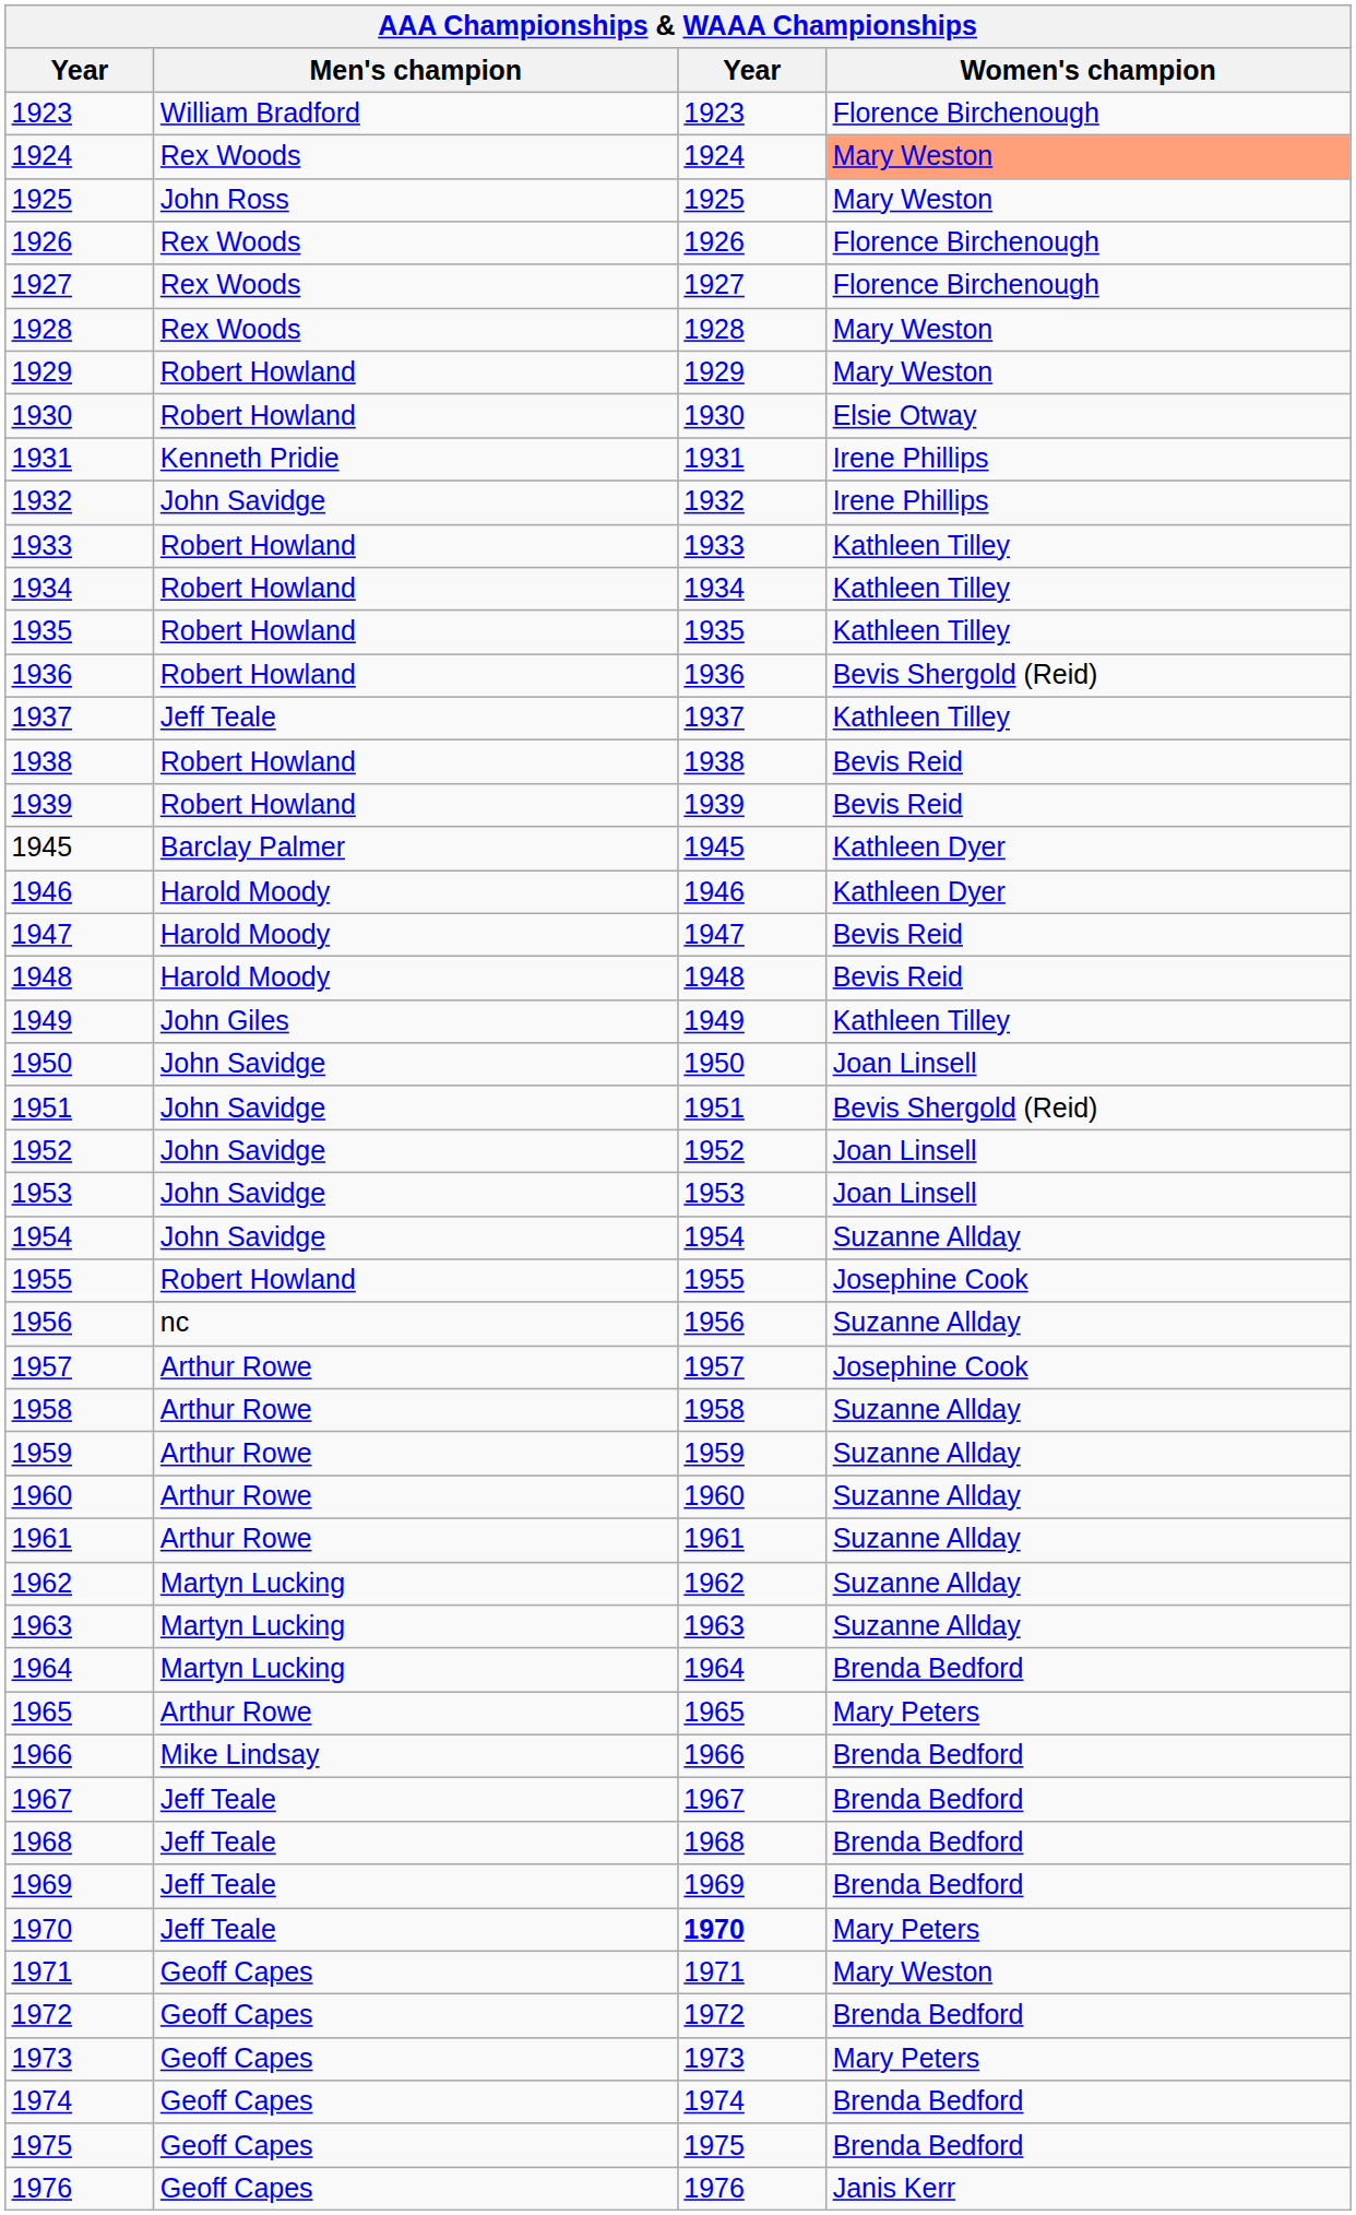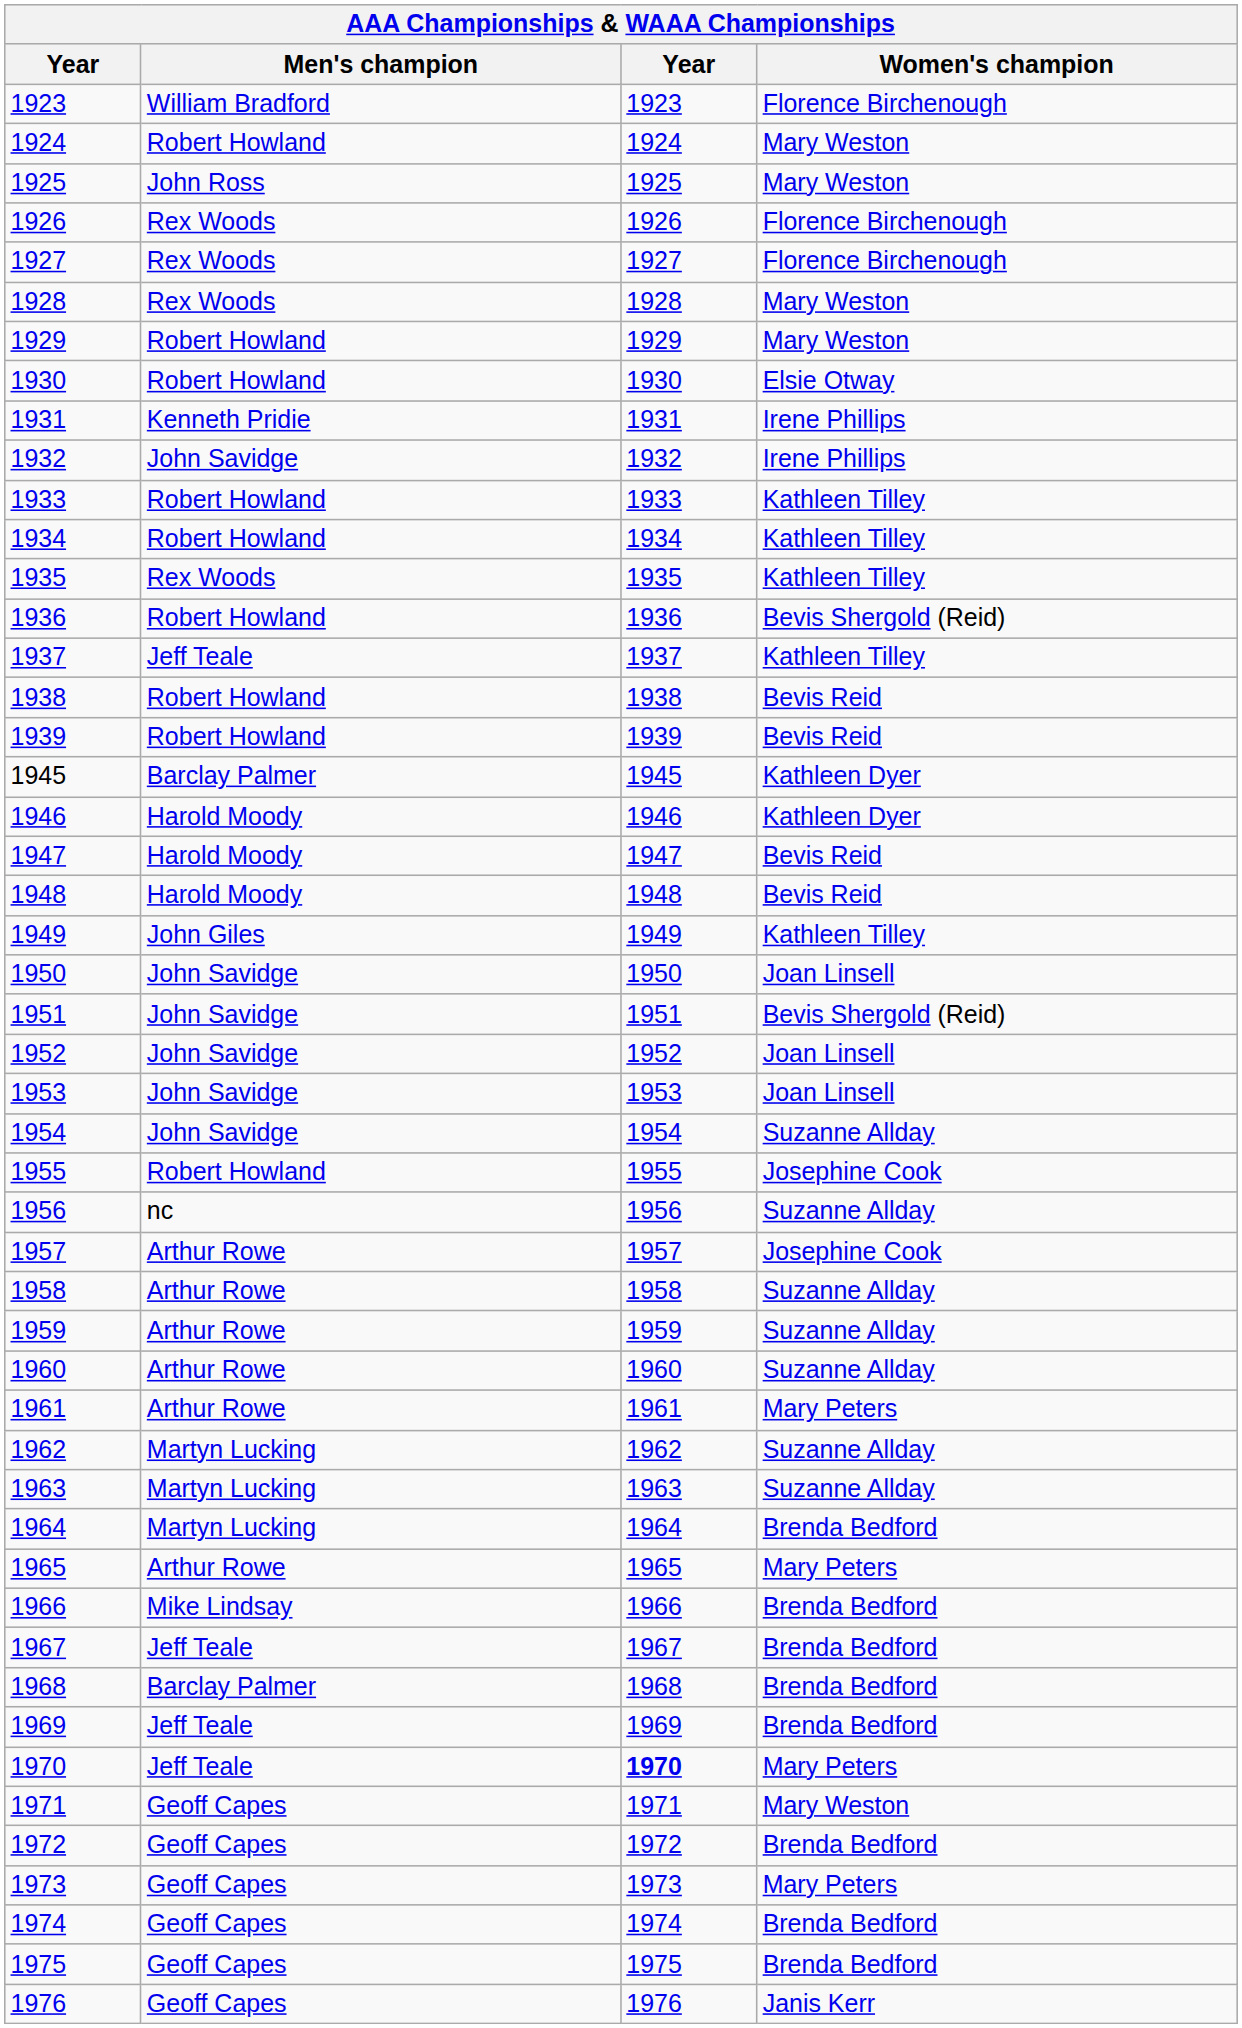row 4 | Men's champion: Rex Woods -> Robert Howland
row 4 | Women's champion: lightsalmon background -> no background
row 15 | Men's champion: Robert Howland -> Rex Woods
row 36 | Women's champion: Suzanne Allday -> Mary Peters
row 43 | Men's champion: Jeff Teale -> Barclay Palmer
